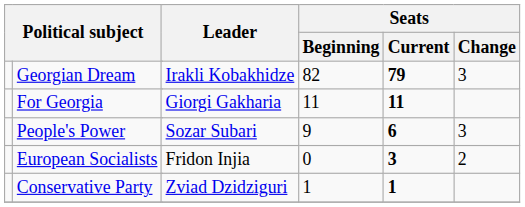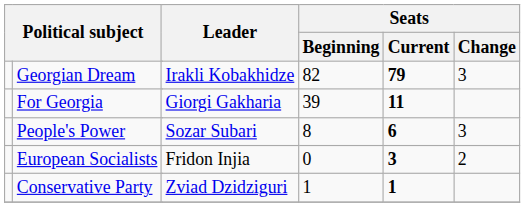For Georgia | Seats / Beginning: 11 -> 39
People's Power | Seats / Beginning: 9 -> 8
